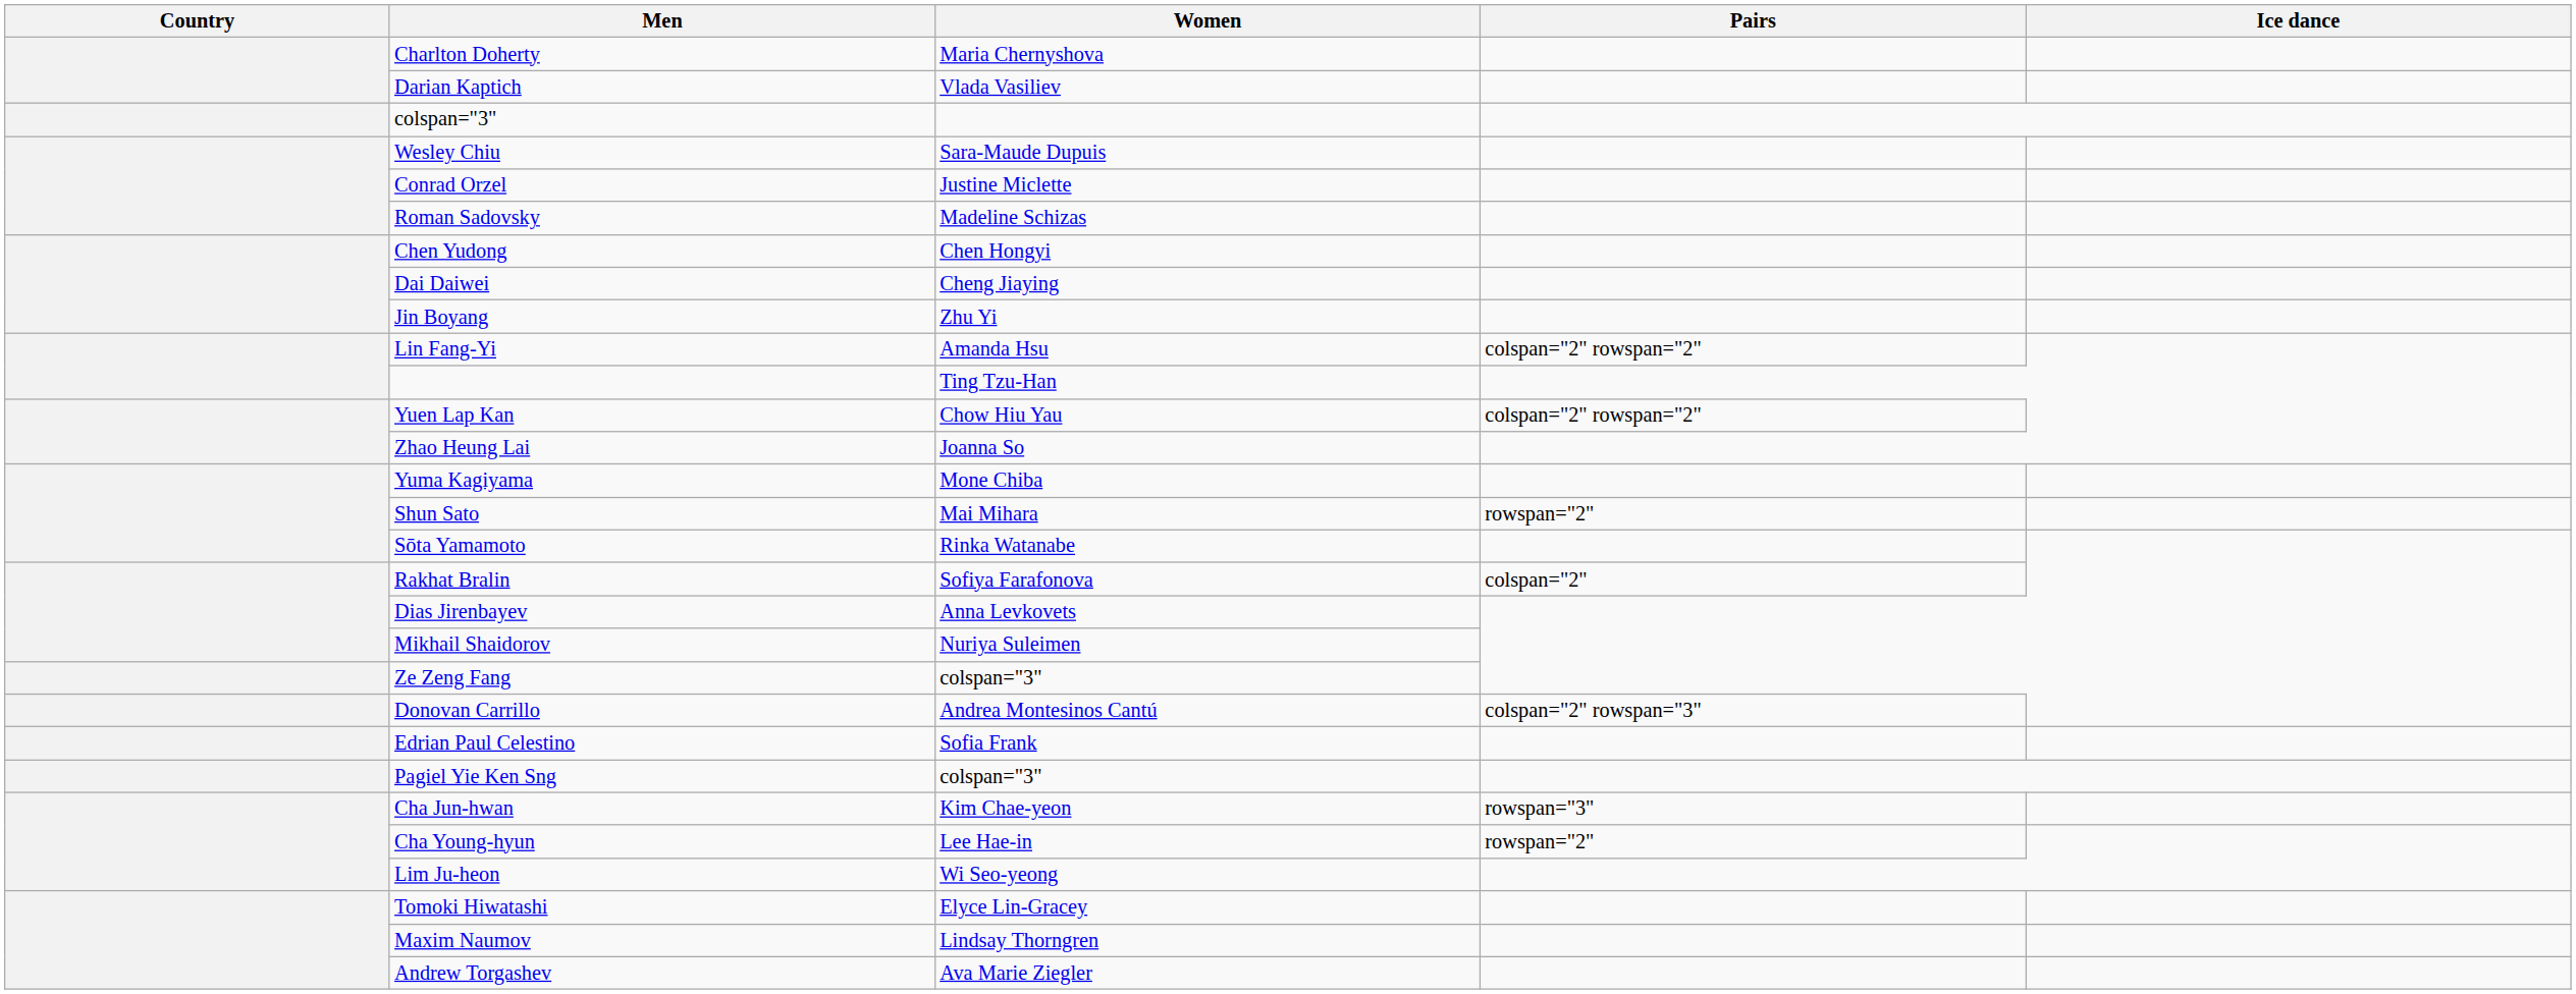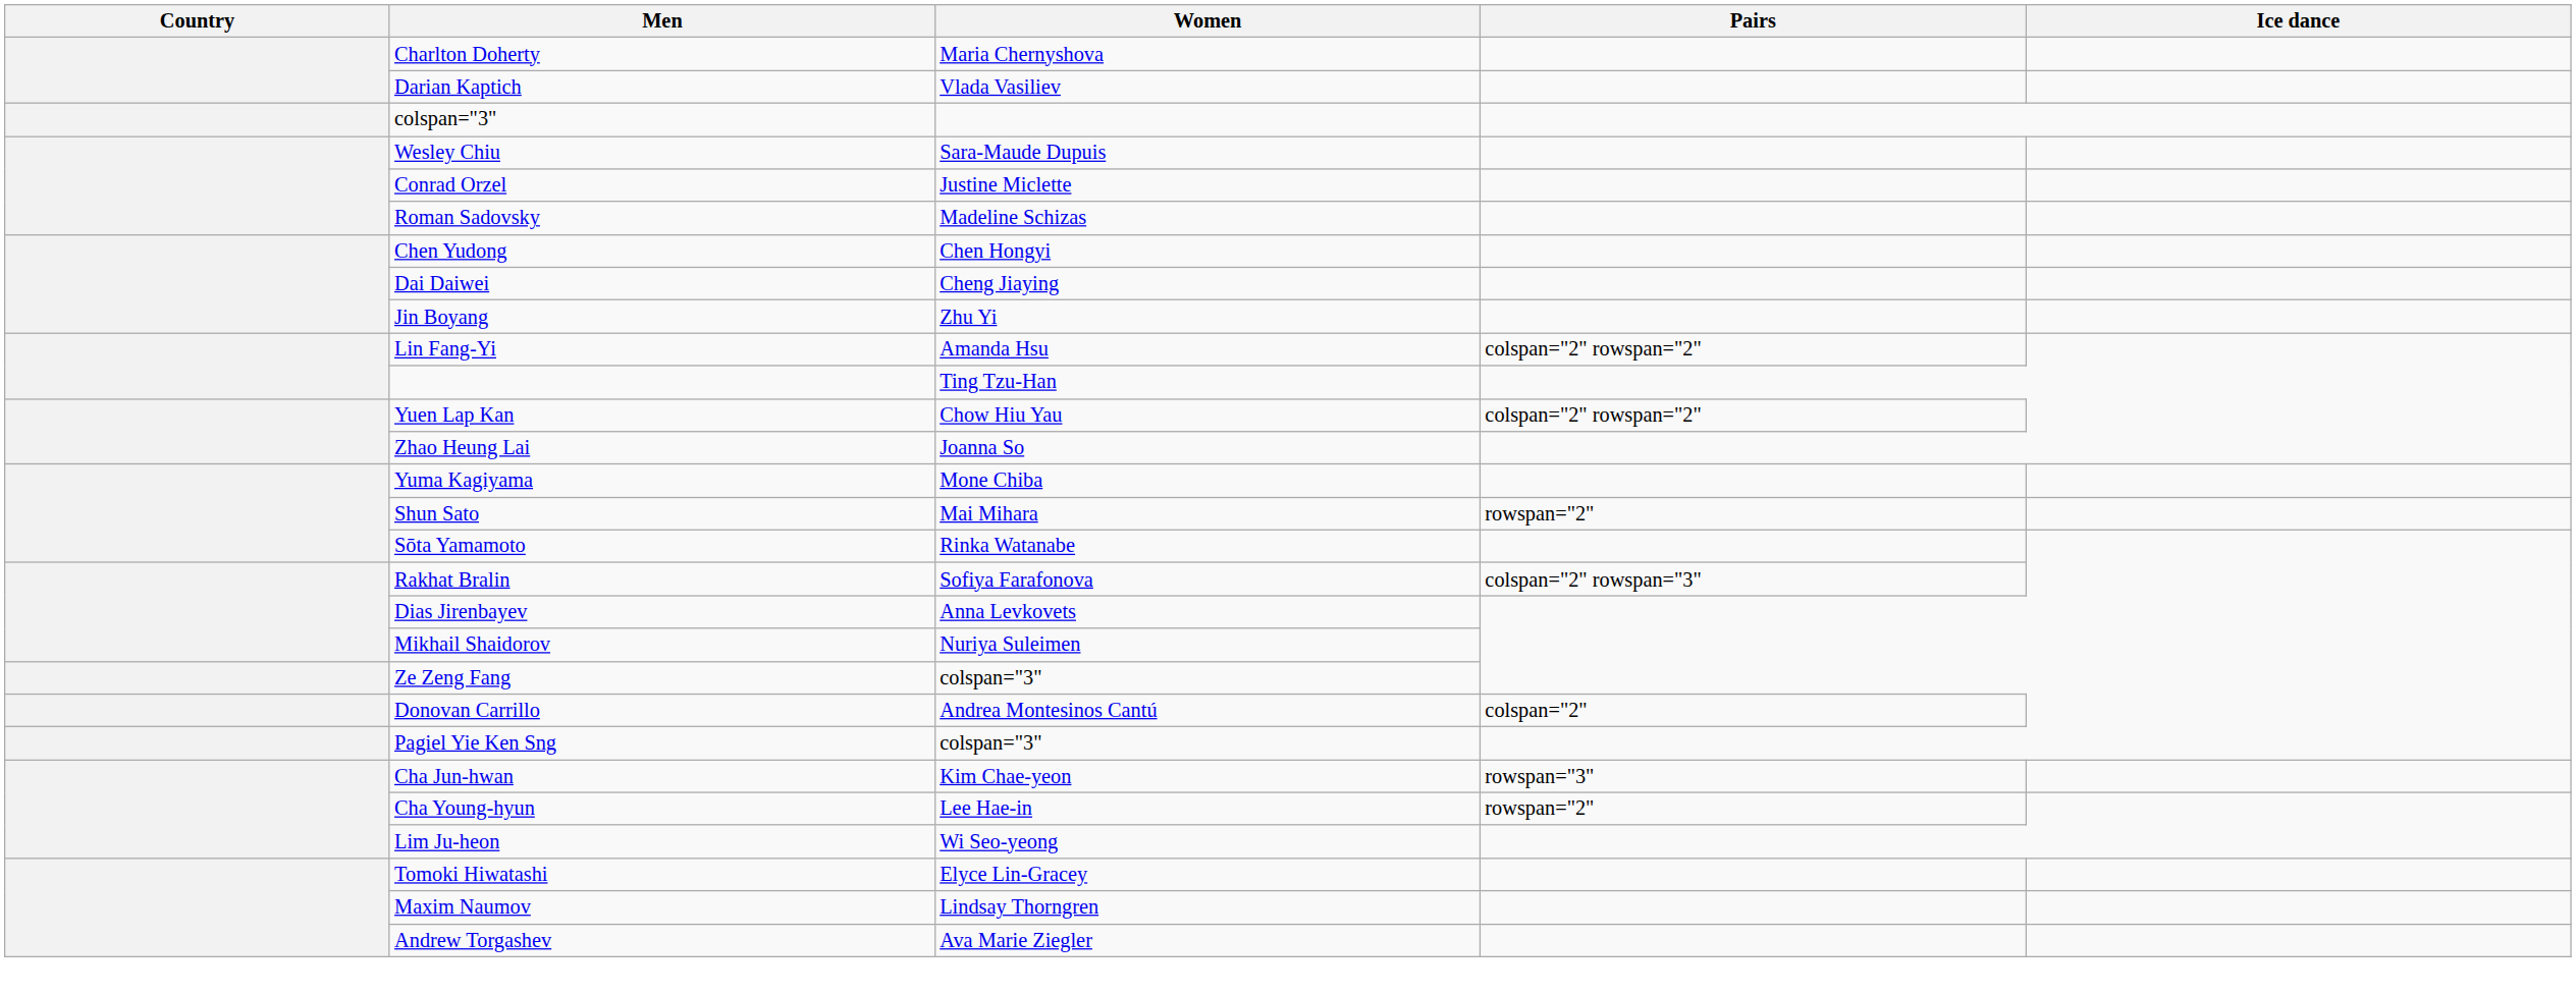Rakhat Bralin | Pairs: colspan="2" -> colspan="2" rowspan="3"
Donovan Carrillo | Pairs: colspan="2" rowspan="3" -> colspan="2"
- row: Edrian Paul Celestino | Sofia Frank
